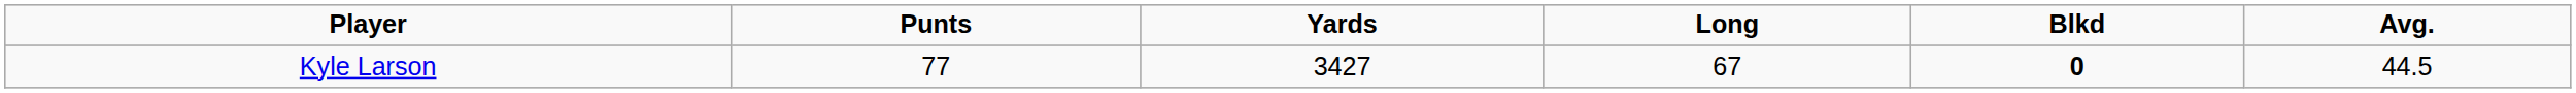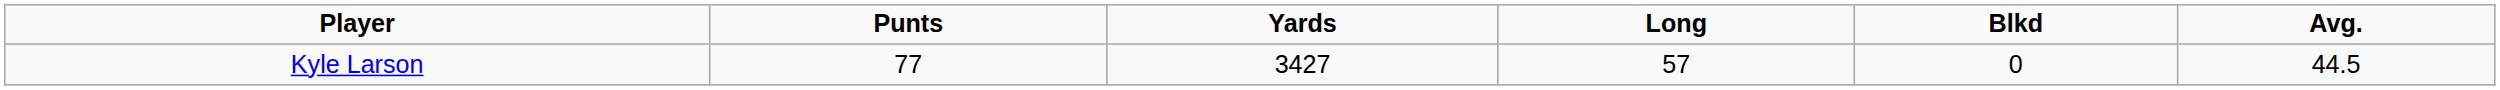Kyle Larson | Long: 67 -> 57
Kyle Larson | Blkd: bold -> normal
